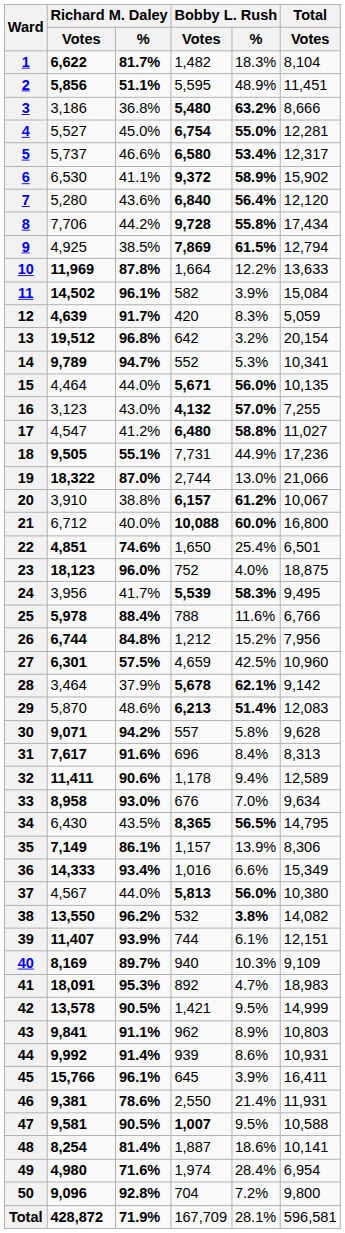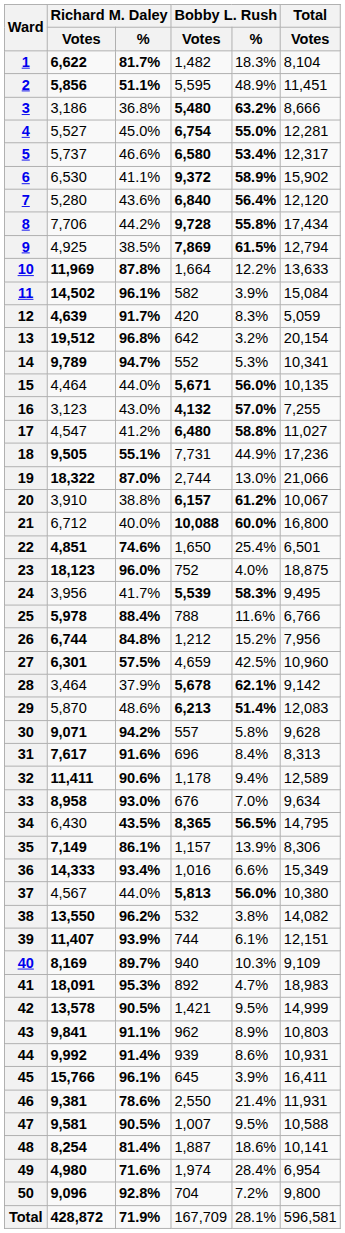34 | Richard M. Daley / %: normal -> bold
38 | Bobby L. Rush / %: bold -> normal
47 | Bobby L. Rush / Votes: bold -> normal
